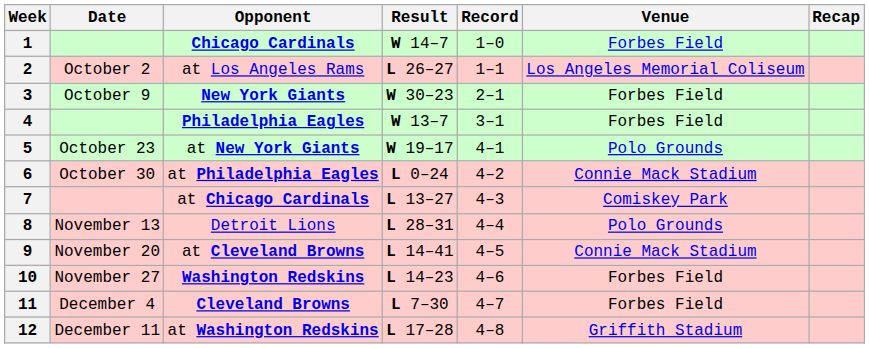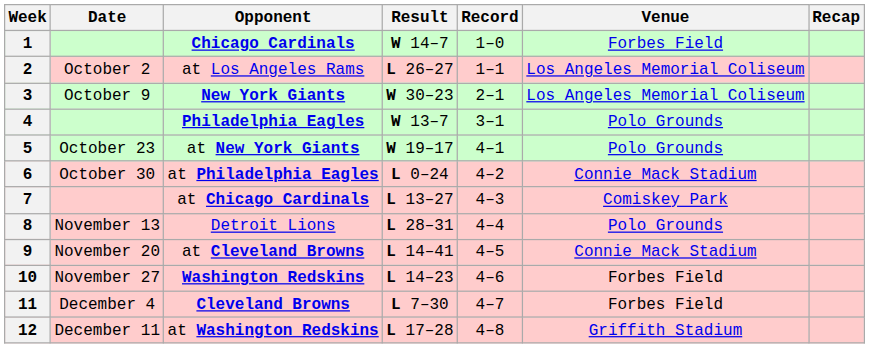3 | Venue: Forbes Field -> Los Angeles Memorial Coliseum
4 | Venue: Forbes Field -> Polo Grounds
